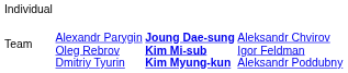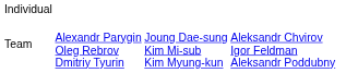Team | column 3: bold -> normal
